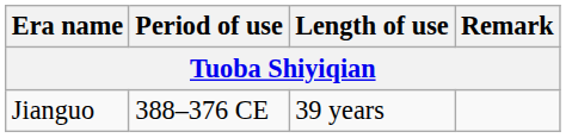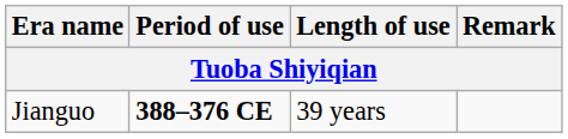Jianguo | Period of use: normal -> bold
